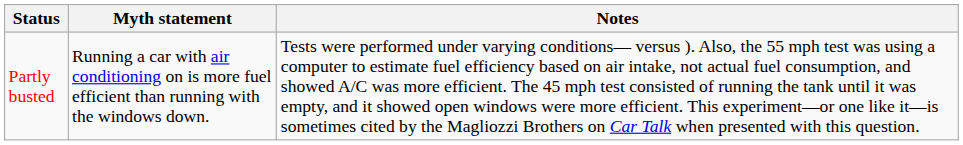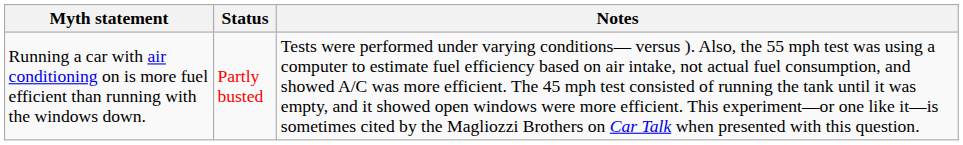columns swapped: Myth statement <-> Status
